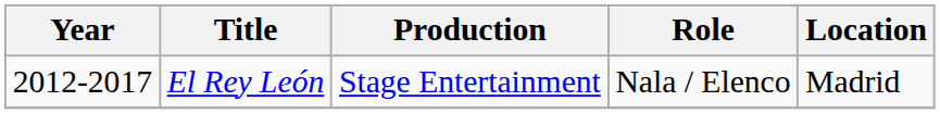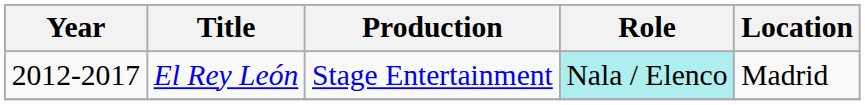El Rey León | Role: no background -> paleturquoise background
